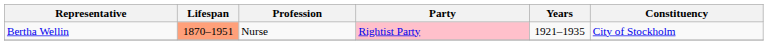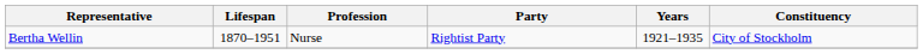Bertha Wellin | Lifespan: lightsalmon background -> no background
Bertha Wellin | Party: pink background -> no background
